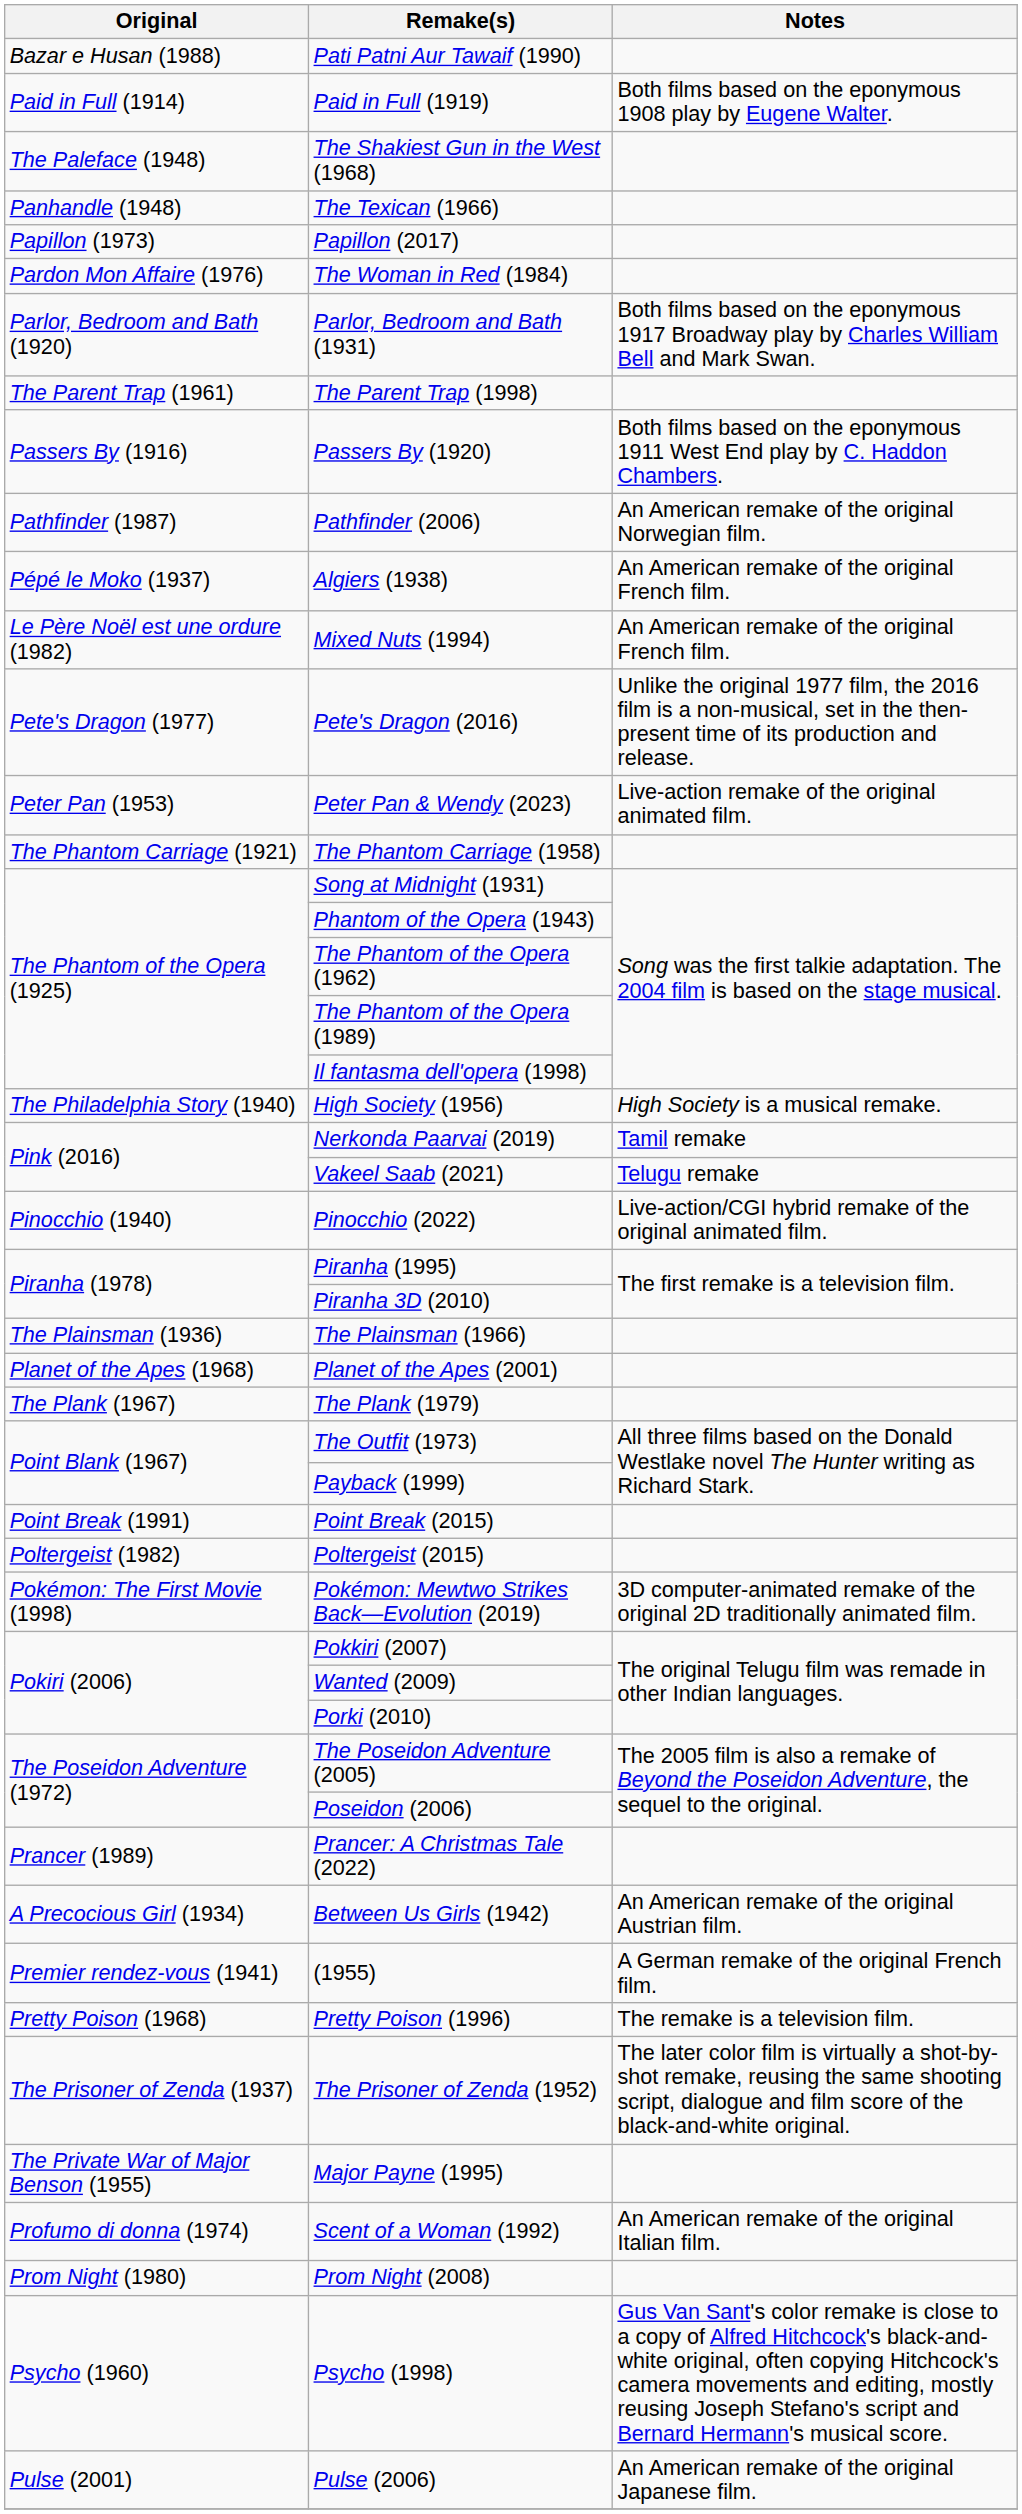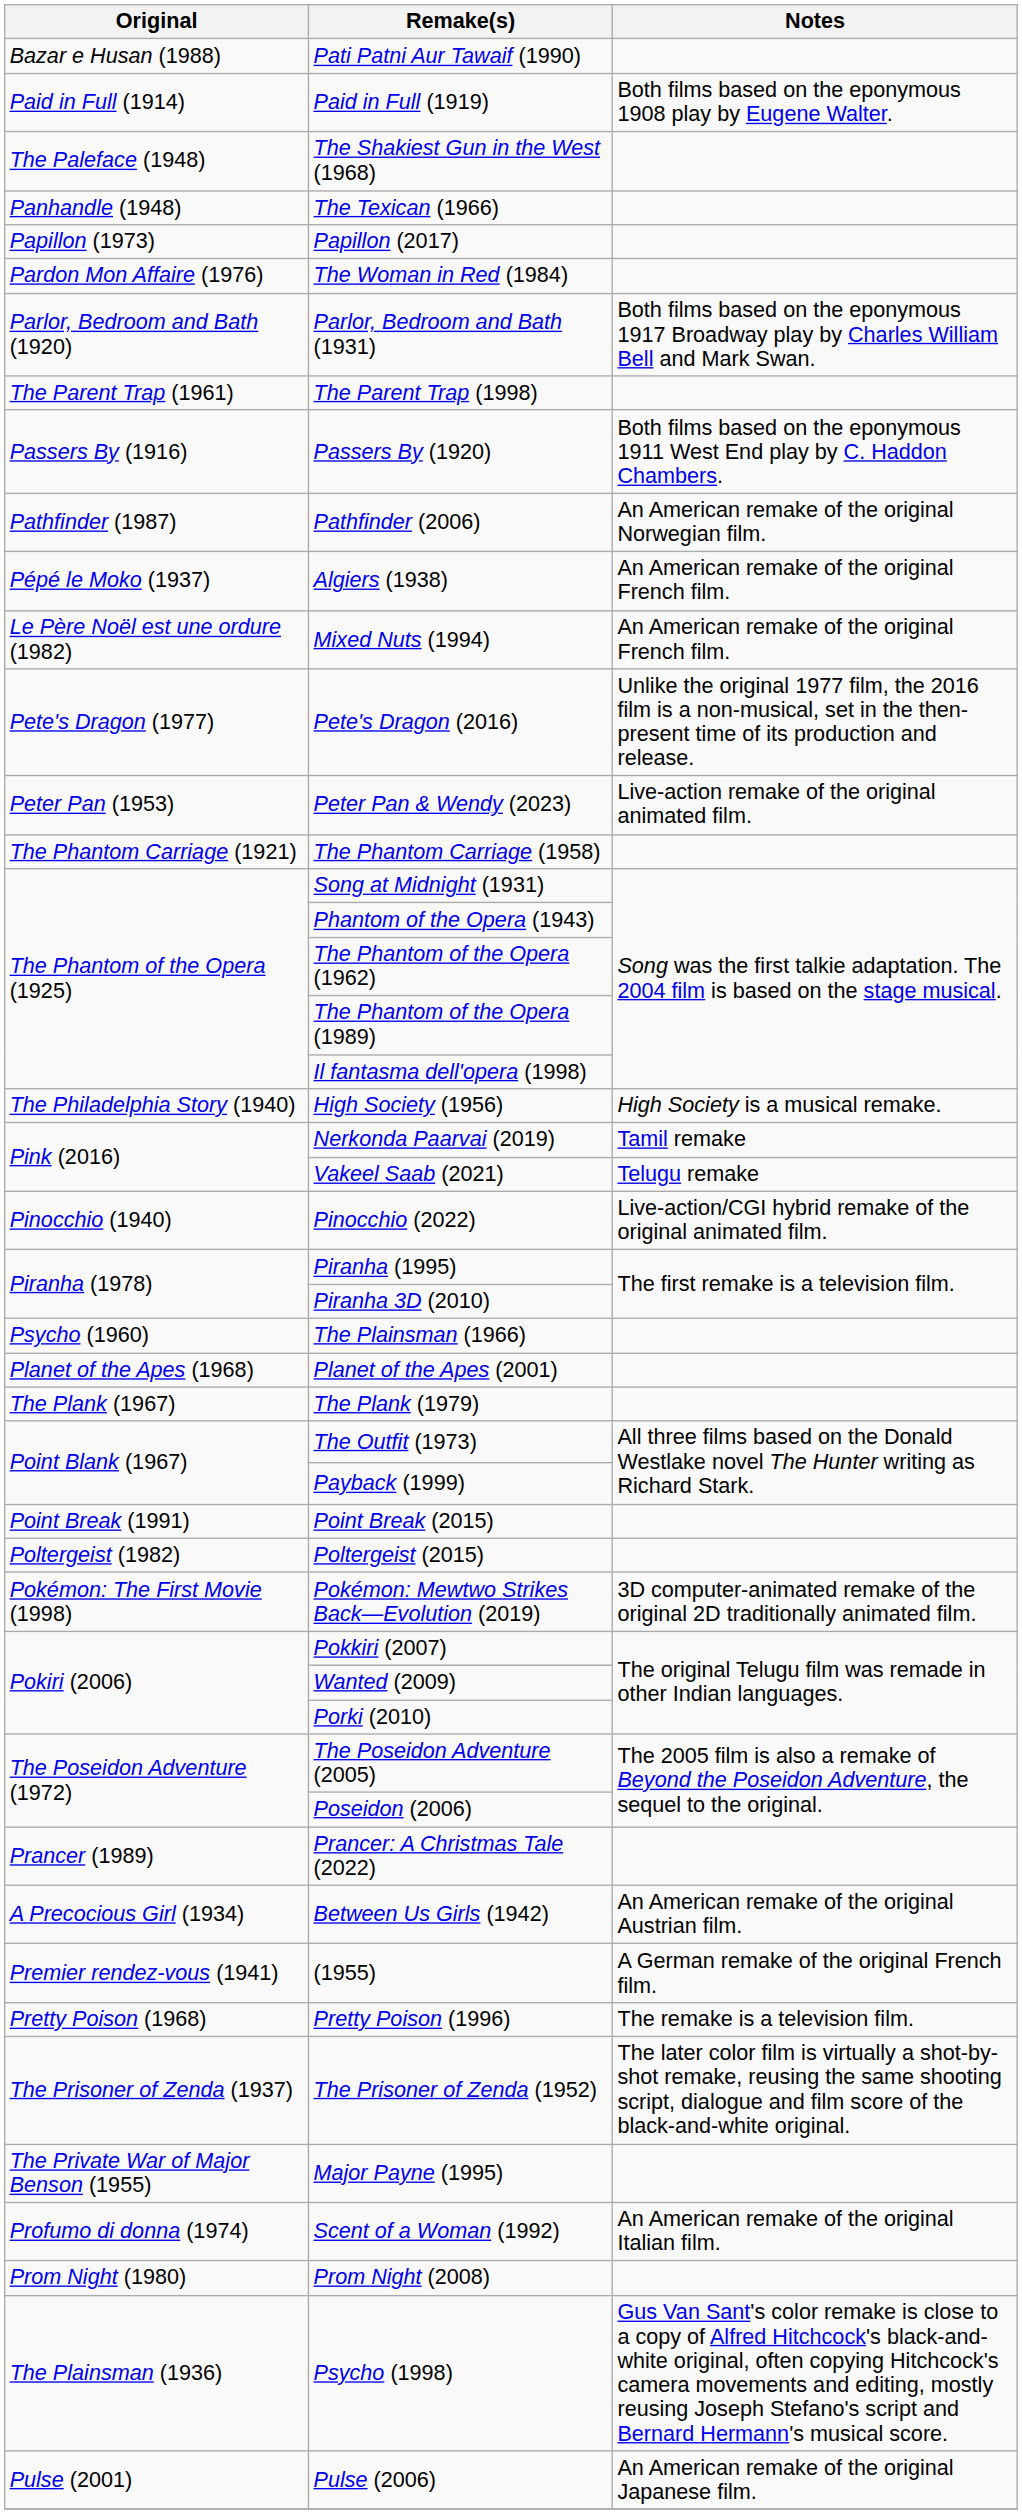The Plainsman (1966) | Original: The Plainsman (1936) -> Psycho (1960)
Psycho (1998) | Original: Psycho (1960) -> The Plainsman (1936)
